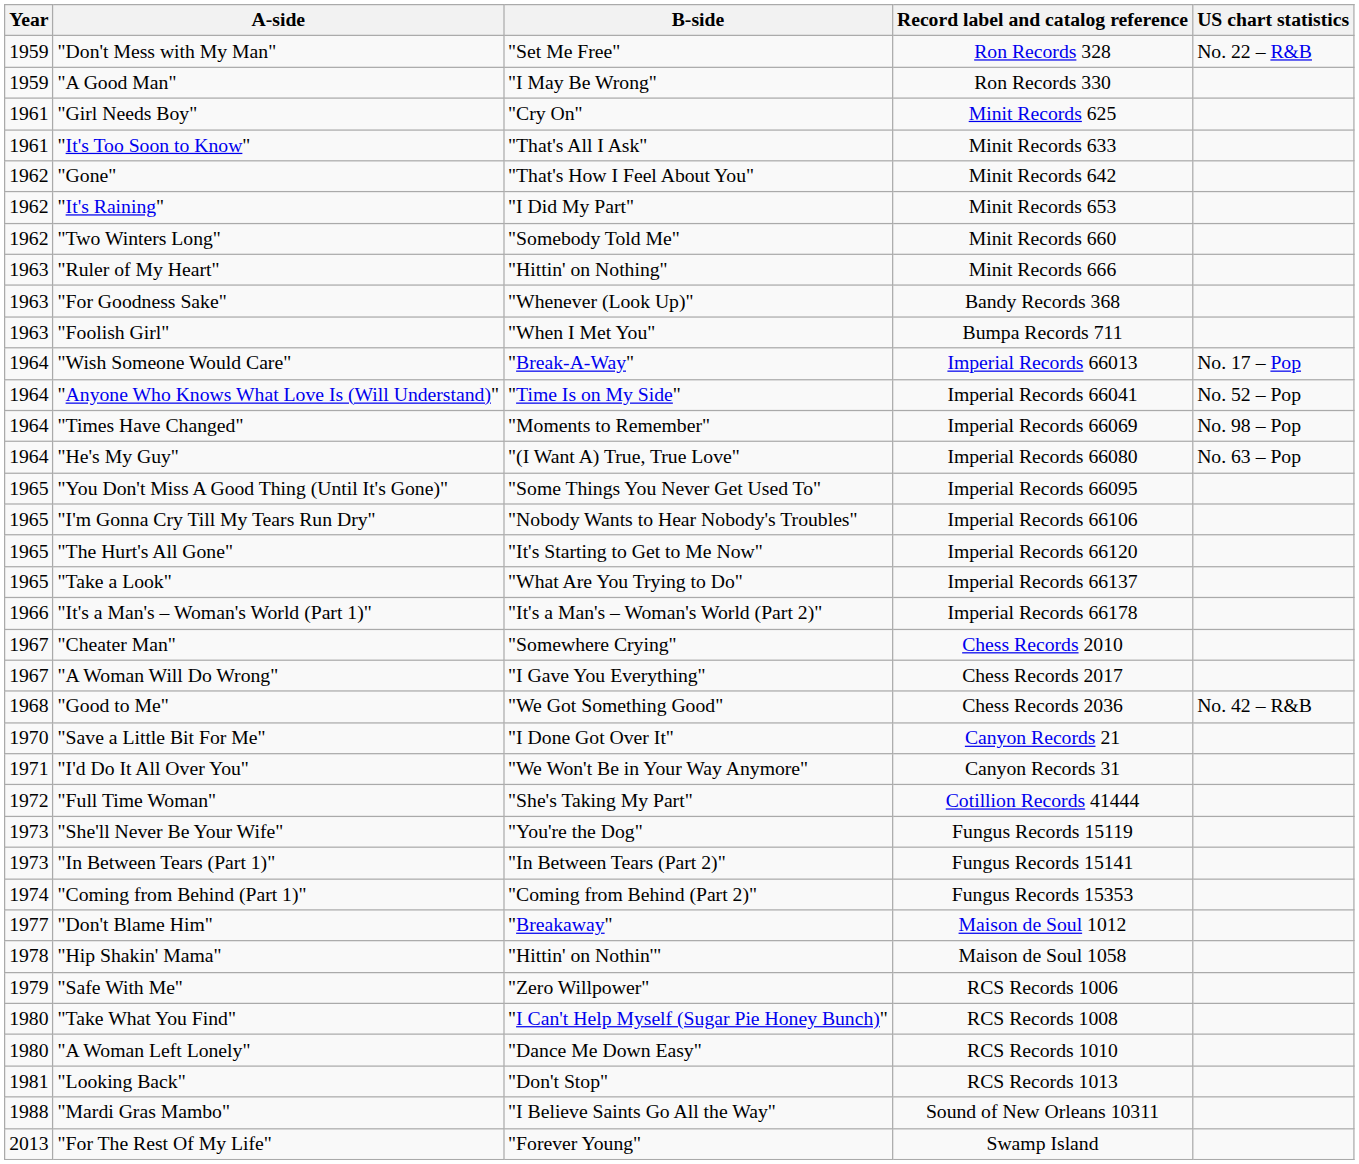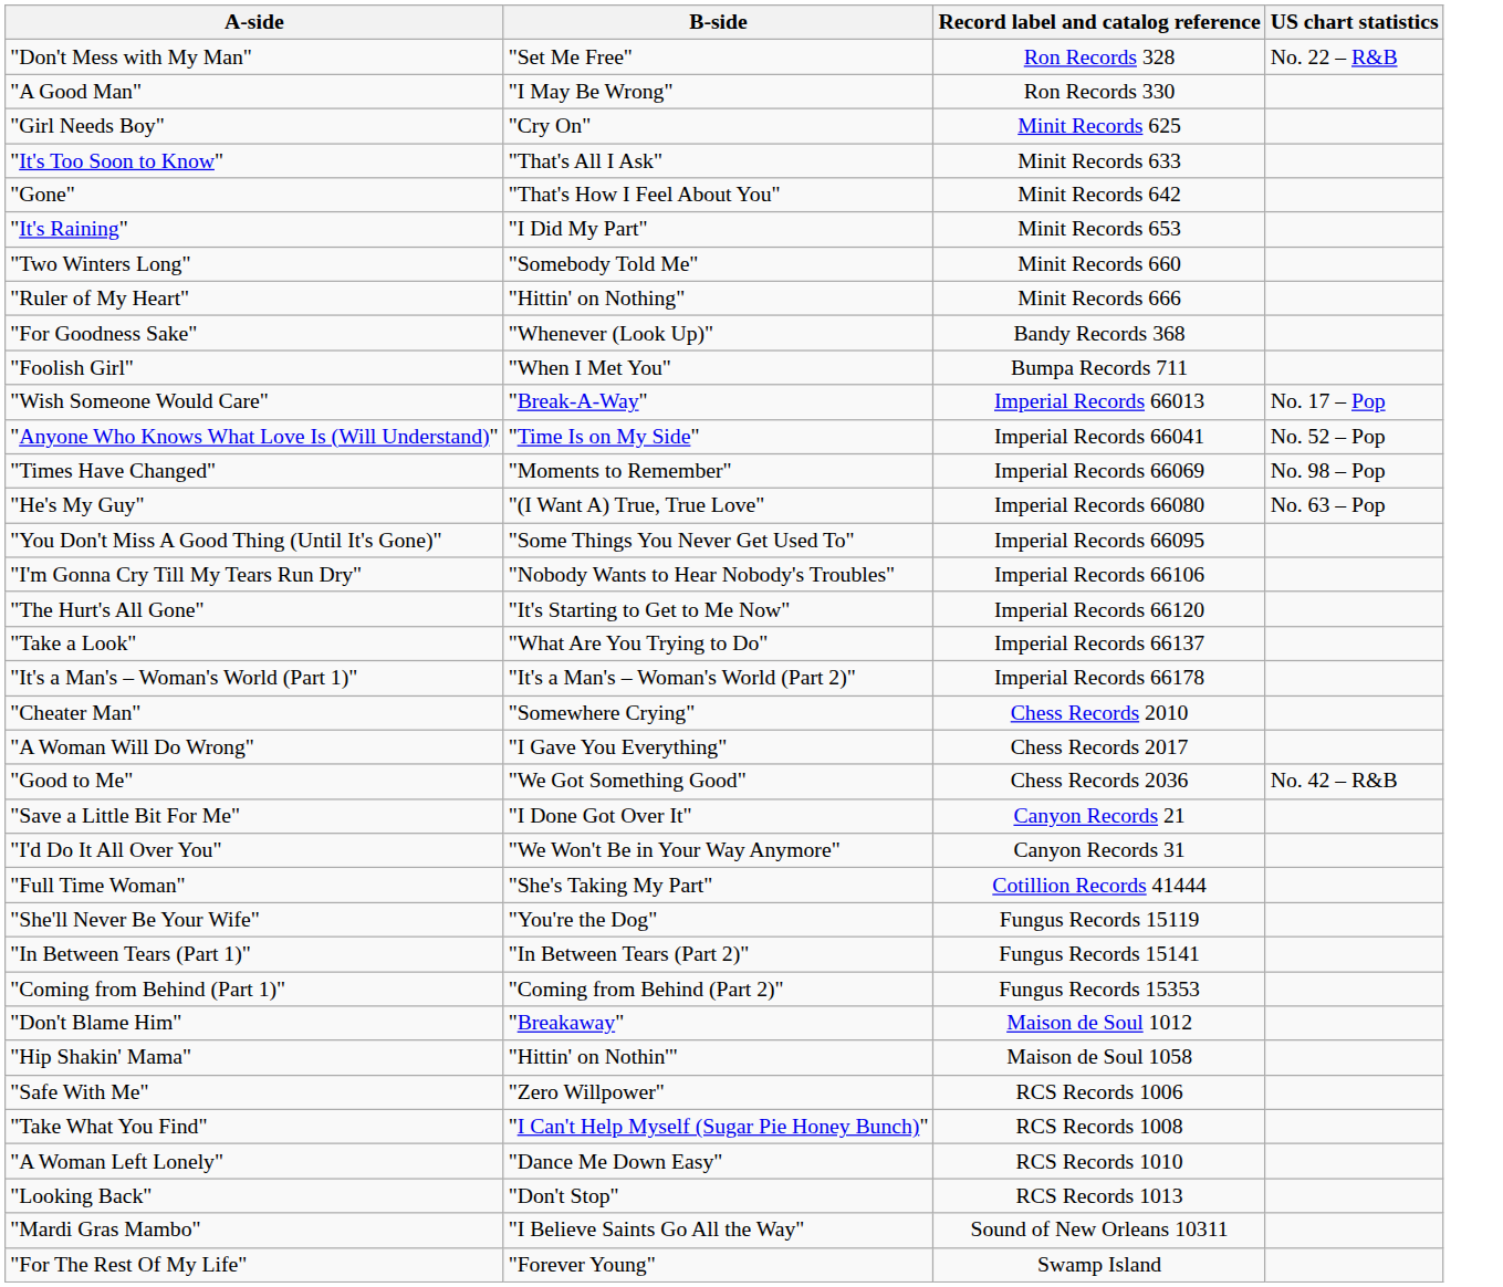- column: Year | 1959 | 1959 | 1961 | 1961 | 1962 | 1962 | 1962 | 1963 | 1963 | 1963 | 1964 | 1964 | 1964 | 1964 | 1965 | 1965 | 1965 | 1965 | 1966 | 1967 | 1967 | 1968 | 1970 | 1971 | 1972 | 1973 | 1973 | 1974 | 1977 | 1978 | 1979 | 1980 | 1980 | 1981 | 1988 | 2013
